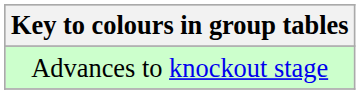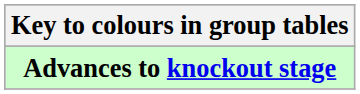row 2 | column 1: normal -> bold
